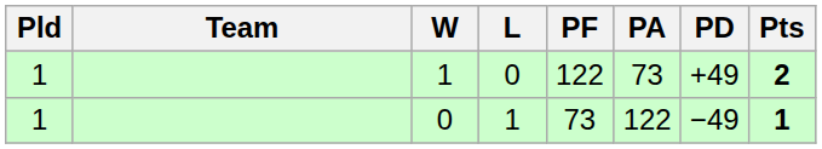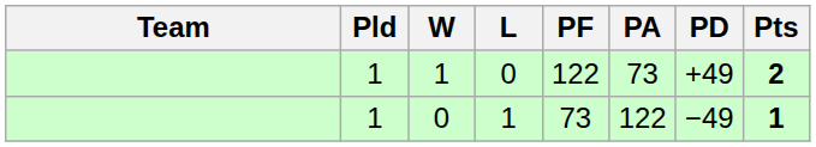columns swapped: Team <-> Pld
